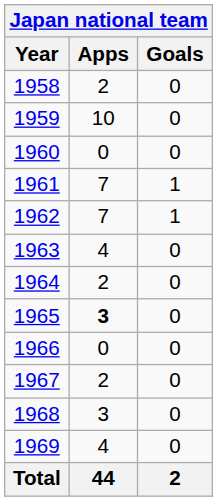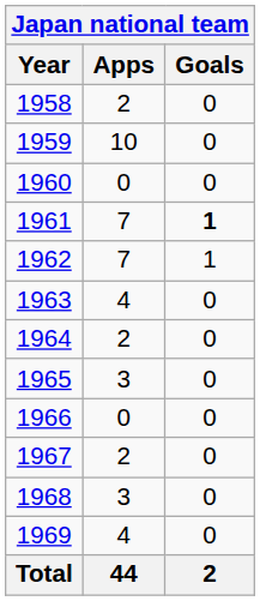1961 | Goals: normal -> bold
1965 | Apps: bold -> normal
